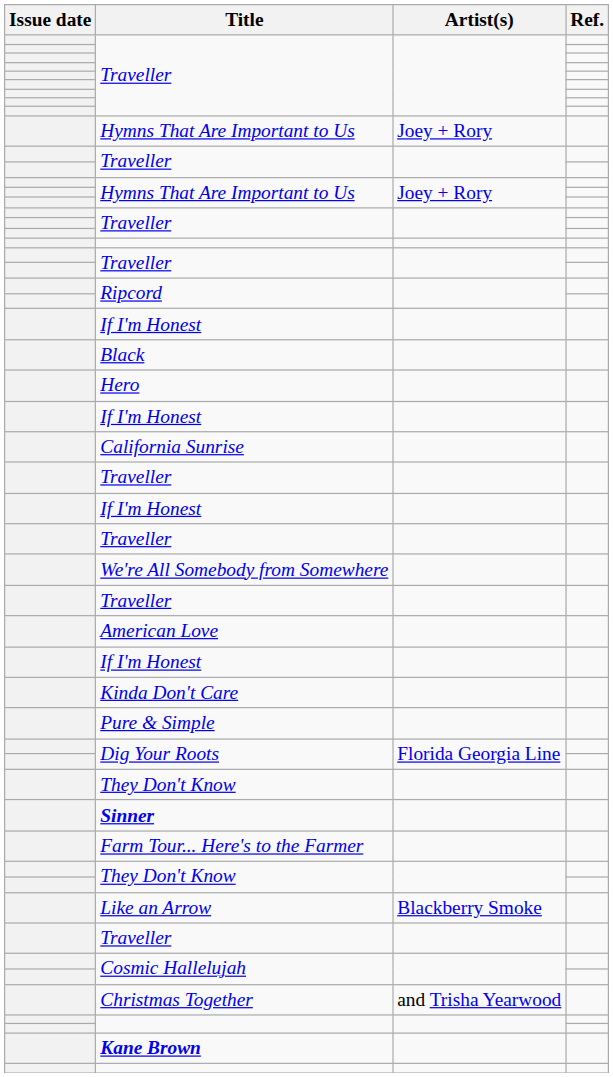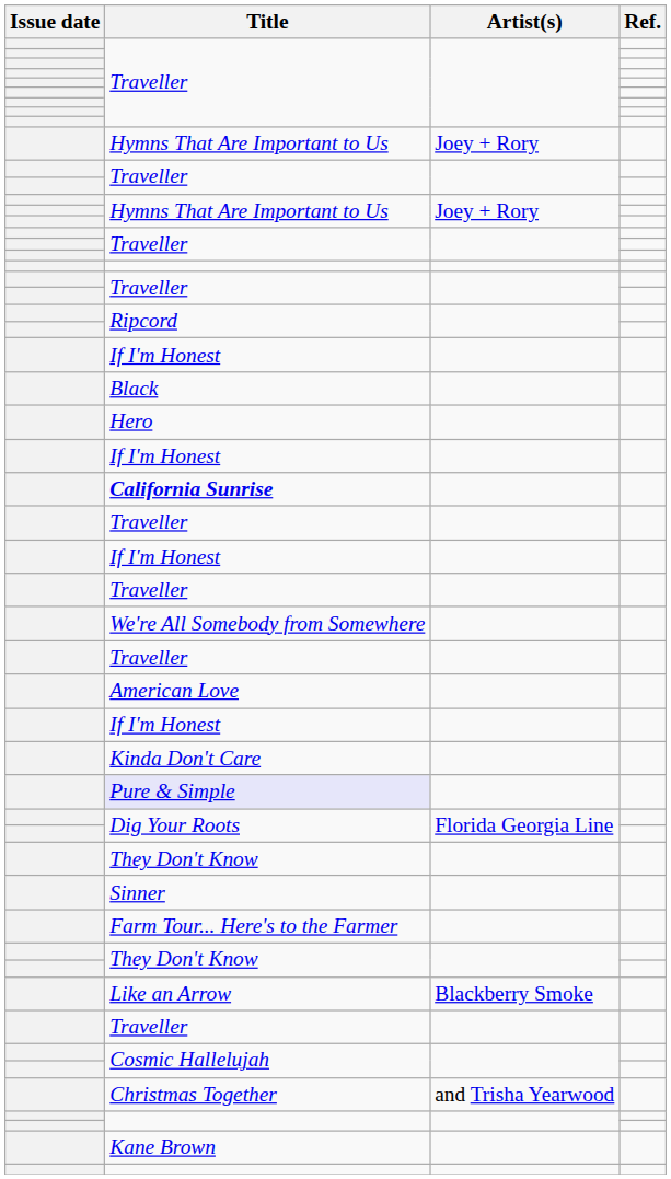California Sunrise | Title: normal -> bold
Pure & Simple | Title: no background -> lavender background
Sinner | Title: bold -> normal
Kane Brown | Title: bold -> normal
